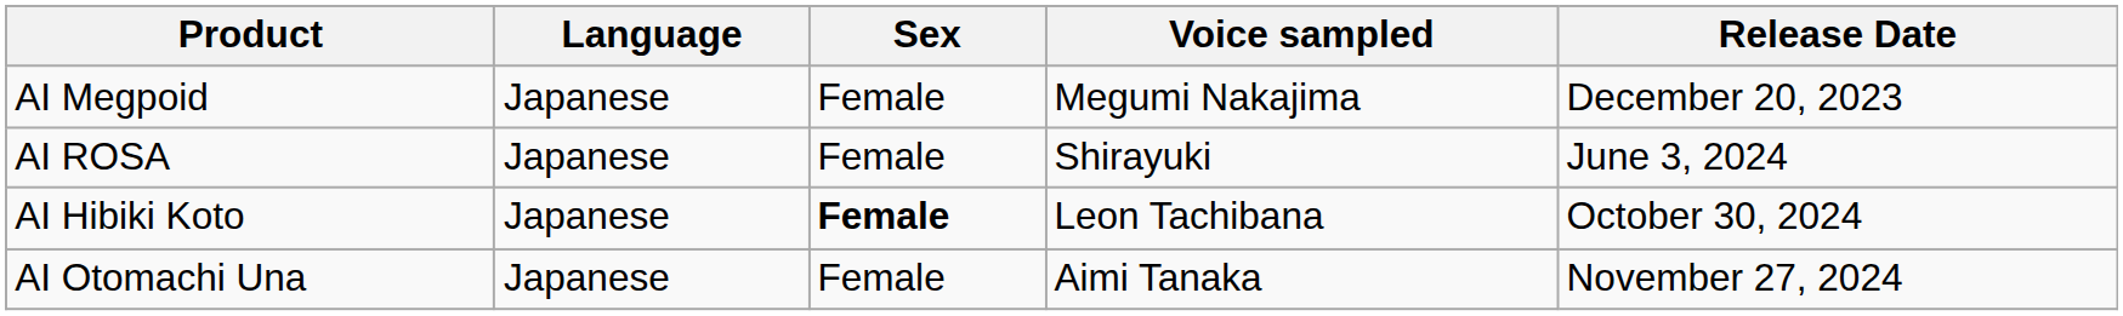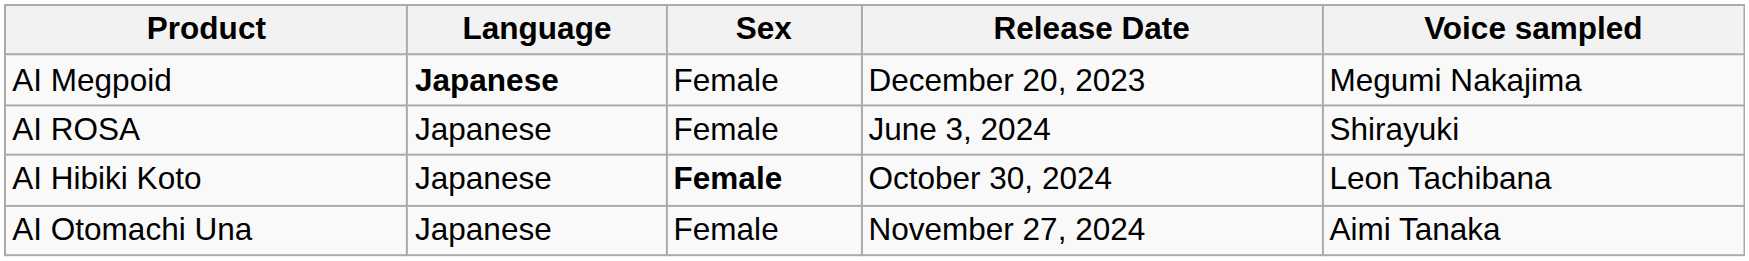columns swapped: Voice sampled <-> Release Date
AI Megpoid | Language: normal -> bold
